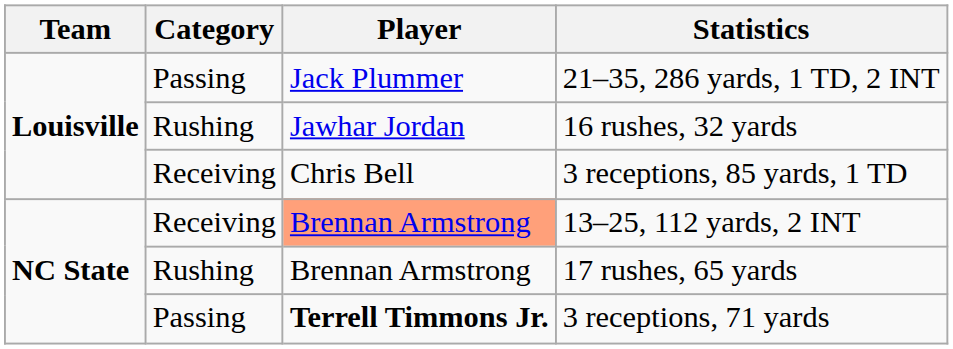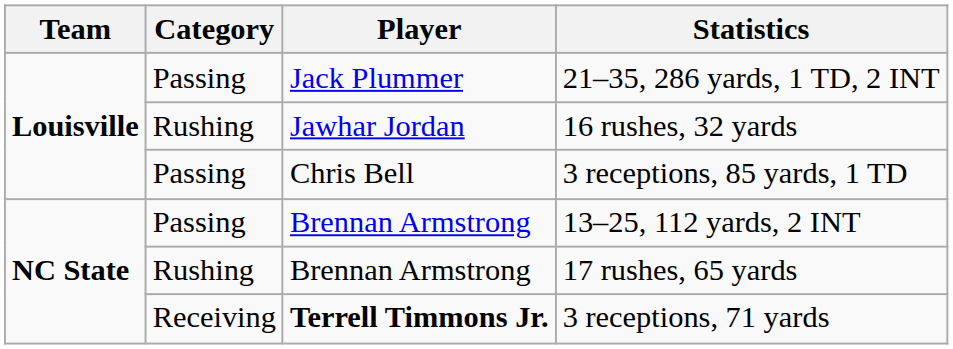3 receptions, 85 yards, 1 TD | Category: Receiving -> Passing
13–25, 112 yards, 2 INT | Category: Receiving -> Passing
13–25, 112 yards, 2 INT | Player: lightsalmon background -> no background
3 receptions, 71 yards | Category: Passing -> Receiving
